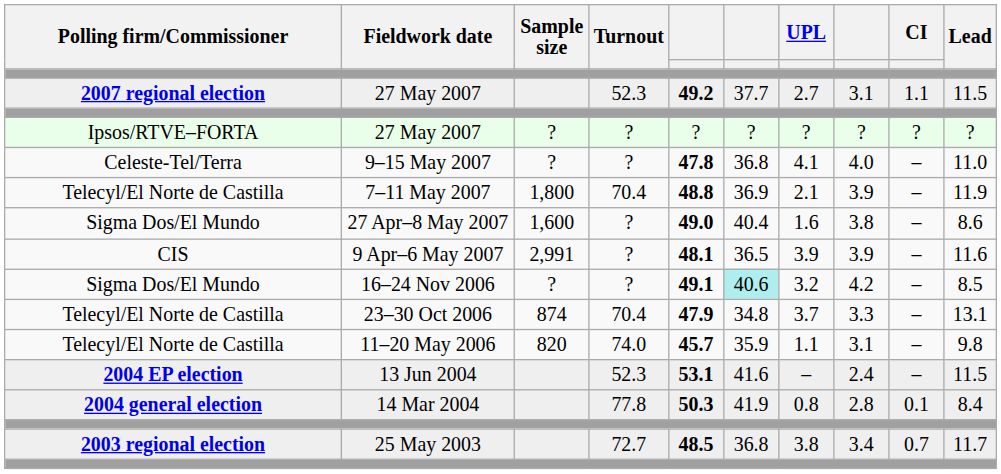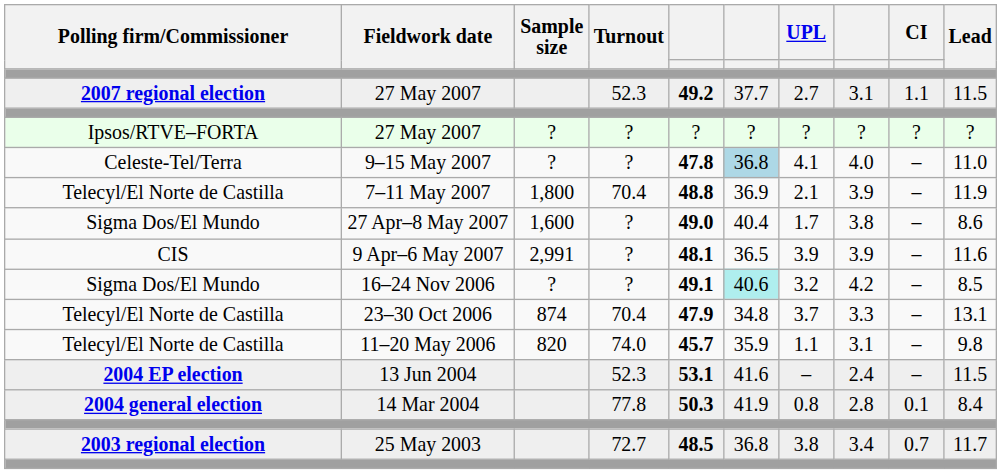9–15 May 2007 | column 6: no background -> lightblue background
27 Apr–8 May 2007 | UPL: 1.6 -> 1.7
